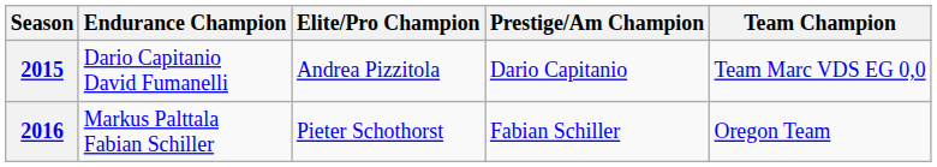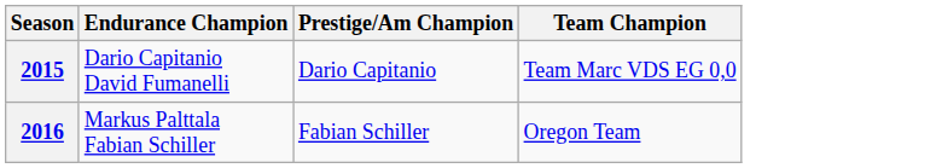- column: Elite/Pro Champion | Andrea Pizzitola | Pieter Schothorst
